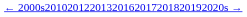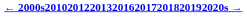row 1 | column 1: normal -> bold
